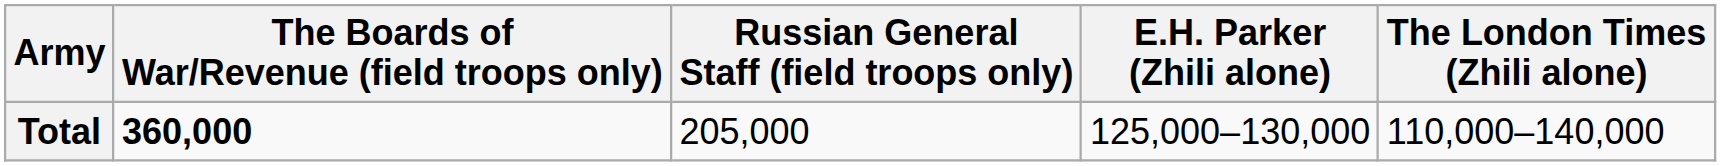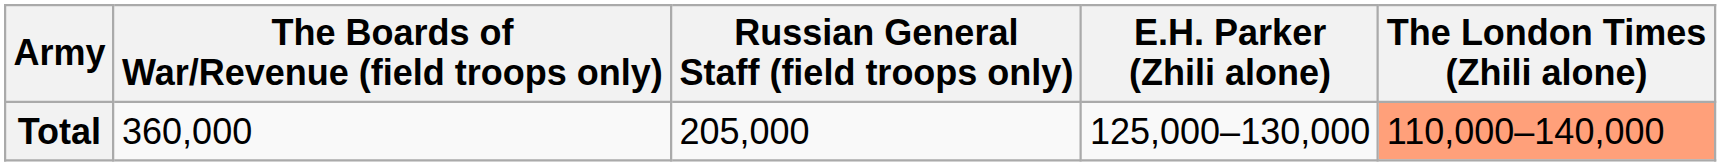row 2 | The Boards of War/Revenue (field troops only): bold -> normal
row 2 | The London Times (Zhili alone): no background -> lightsalmon background
